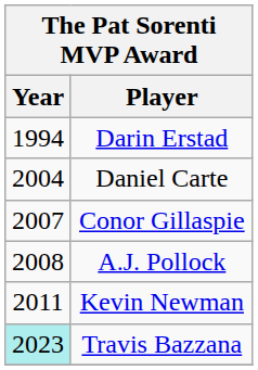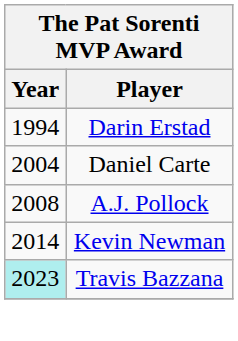- row: 2007 | Conor Gillaspie
Kevin Newman | Year: 2011 -> 2014
